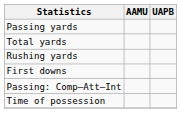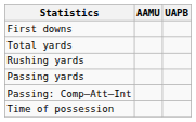rows swapped: First downs <-> Passing yards
